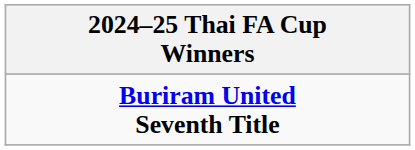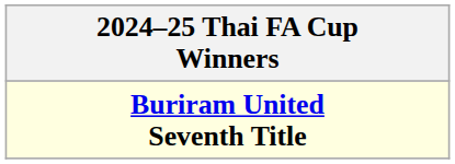row 2 | column 1: no background -> lightyellow background
